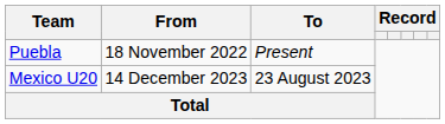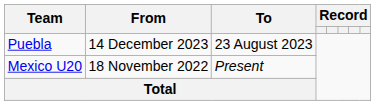Puebla | From: 18 November 2022 -> 14 December 2023
Puebla | To: Present -> 23 August 2023
Mexico U20 | From: 14 December 2023 -> 18 November 2022
Mexico U20 | To: 23 August 2023 -> Present
